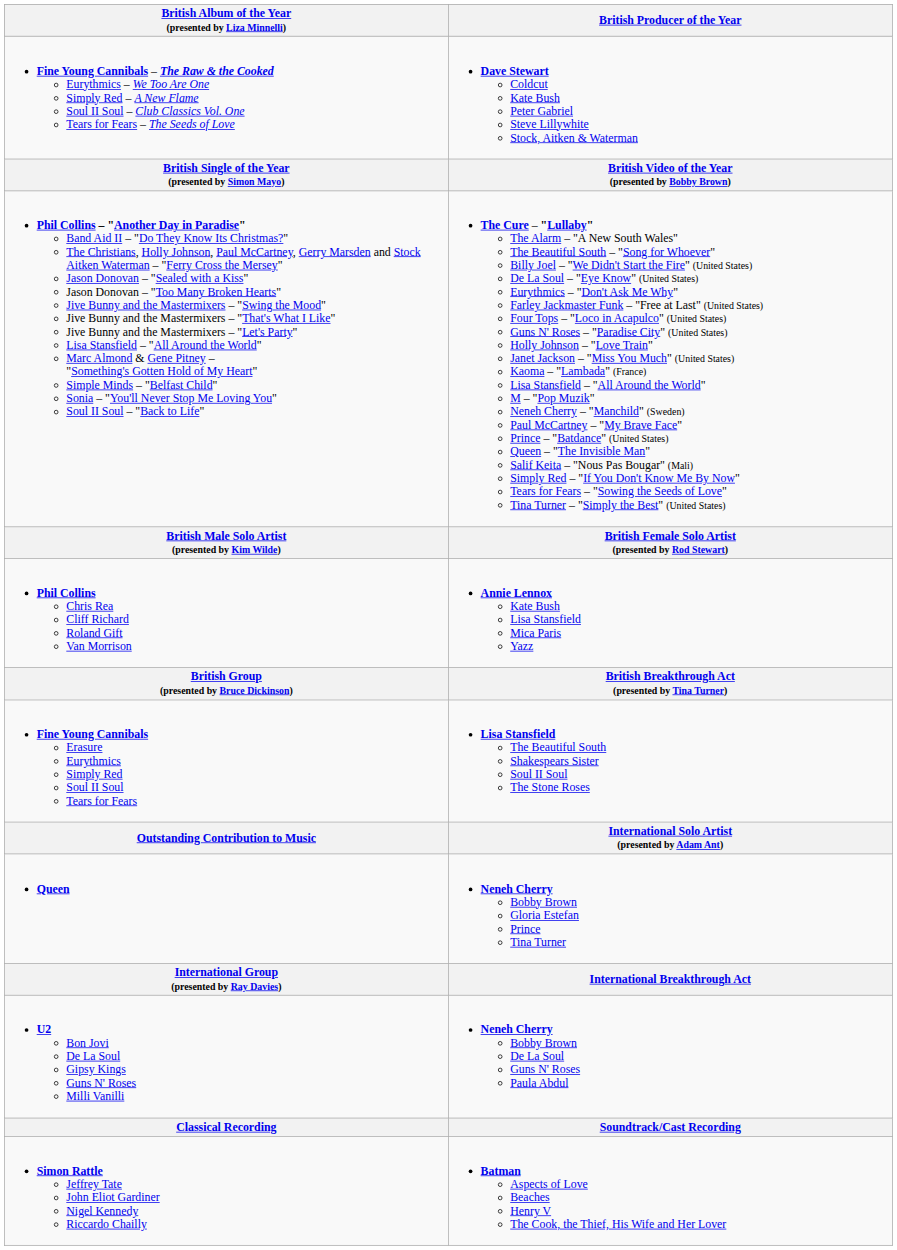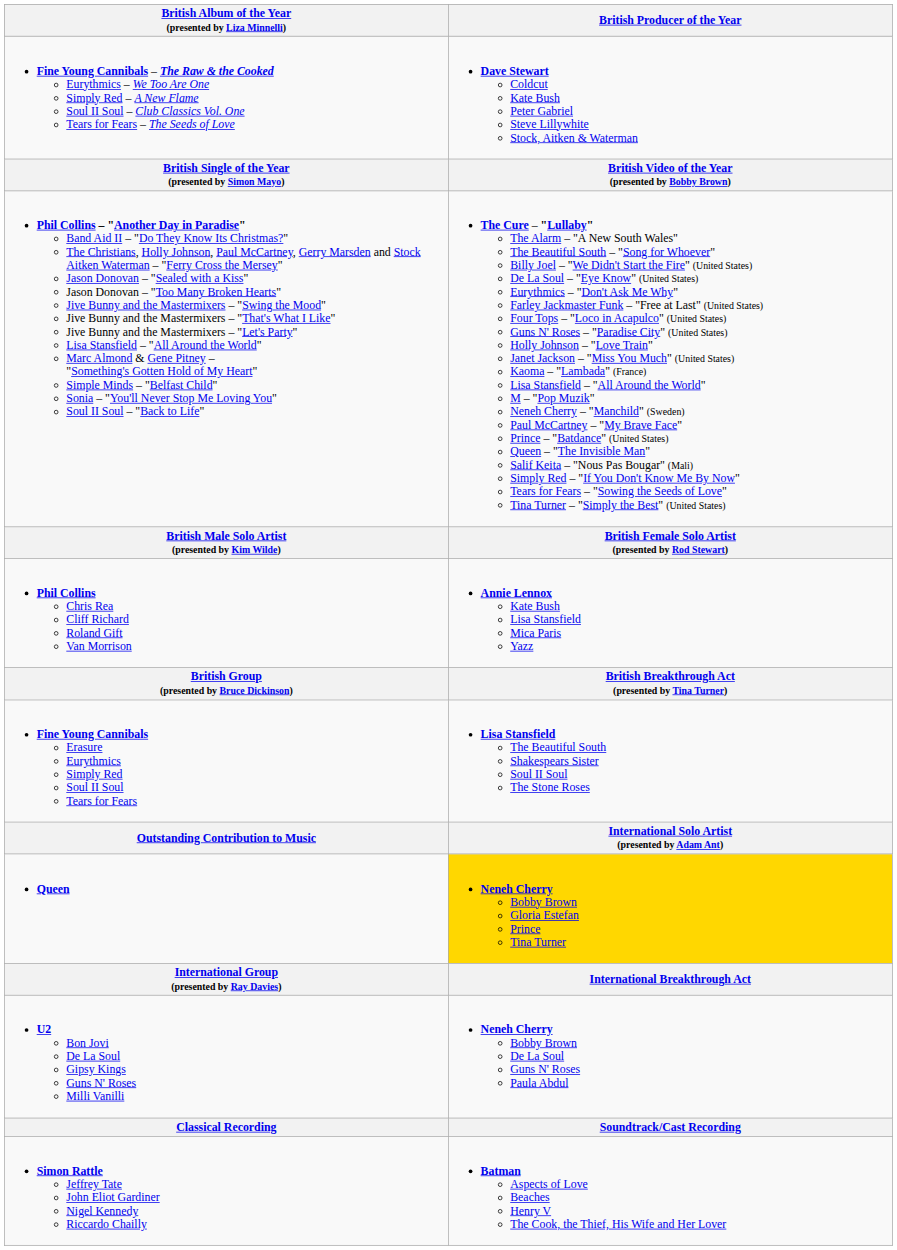Queen | British Producer of the Year: no background -> gold background
